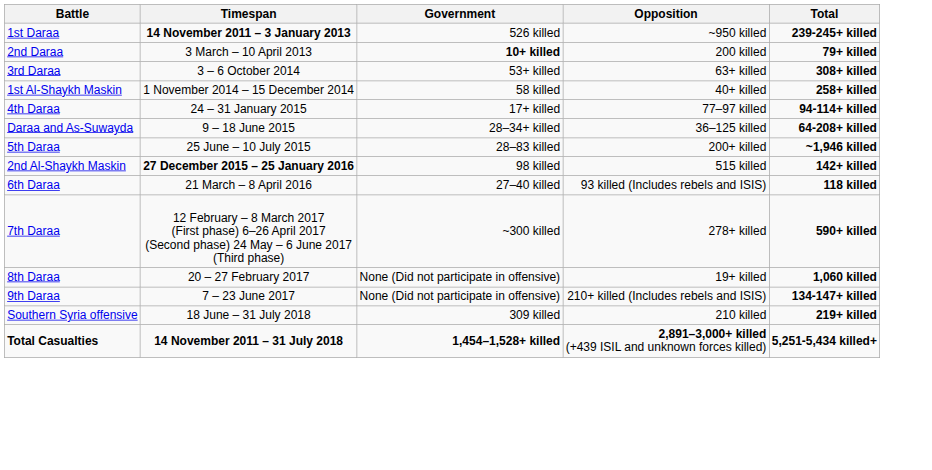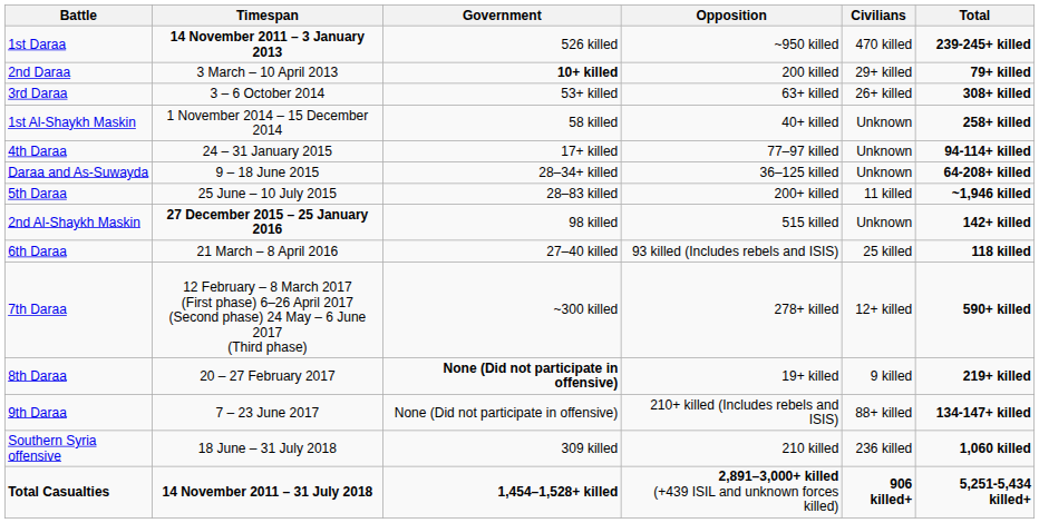+ column: Civilians | 470 killed | 29+ killed | 26+ killed | Unknown | Unknown | Unknown | 11 killed | Unknown | 25 killed | 12+ killed | 9 killed | 88+ killed | 236 killed | 906 killed+
8th Daraa | Government: normal -> bold
8th Daraa | Total: 1,060 killed -> 219+ killed
Southern Syria offensive | Total: 219+ killed -> 1,060 killed
